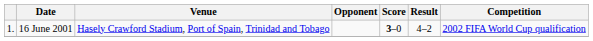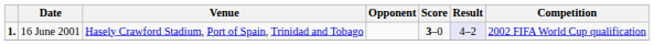16 June 2001 | column 1: normal -> bold
16 June 2001 | Result: no background -> lavender background
